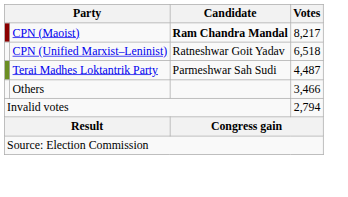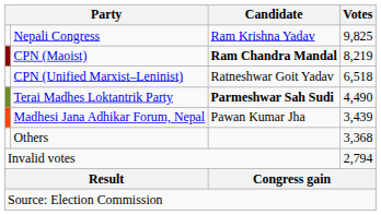+ row: Nepali Congress | Ram Krishna Yadav | 9,825
CPN (Maoist) | Votes: 8,217 -> 8,219
Terai Madhes Loktantrik Party | Candidate: normal -> bold
Terai Madhes Loktantrik Party | Votes: 4,487 -> 4,490
+ row: Madhesi Jana Adhikar Forum, Nepal | Pawan Kumar Jha | 3,439
Others | Votes: 3,466 -> 3,368
